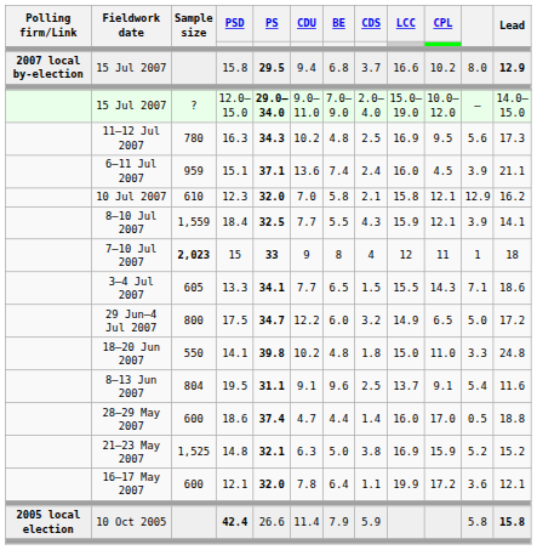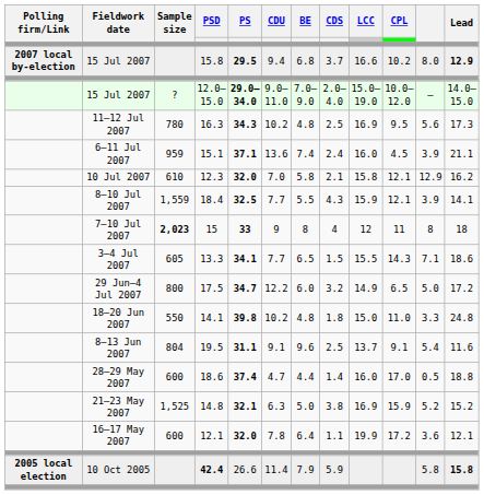15 | column 11: 1 -> 8
